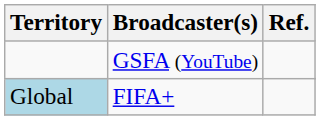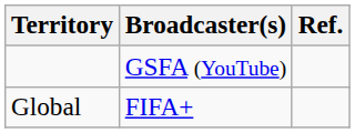Global | Territory: lightblue background -> no background
